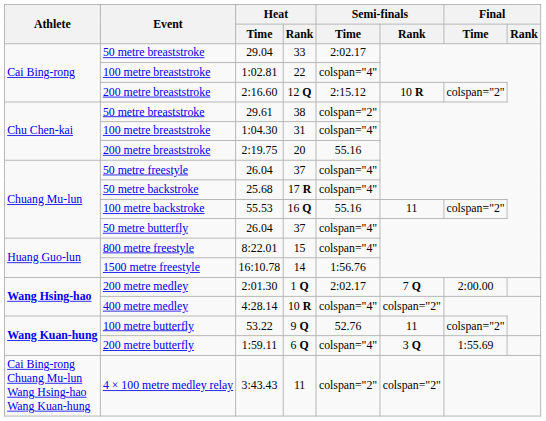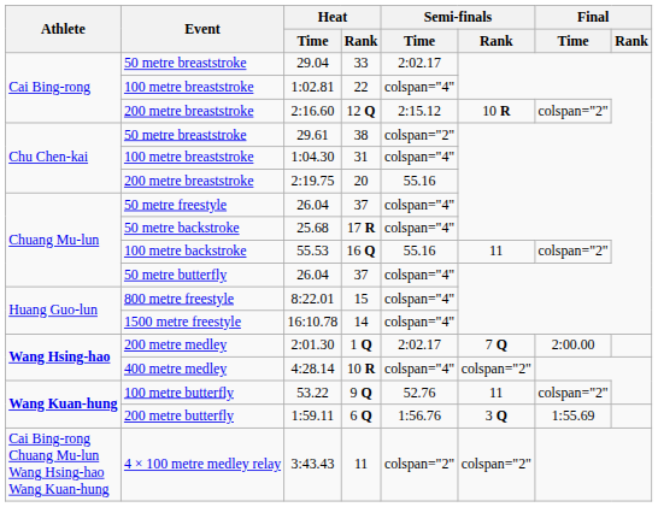16:10.78 | Semi-finals / Time: 1:56.76 -> colspan="4"
1:59.11 | Semi-finals / Time: colspan="4" -> 1:56.76
